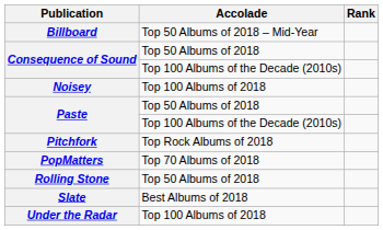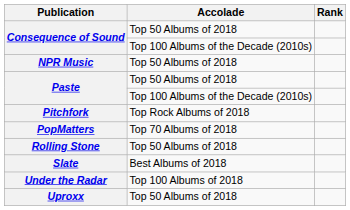- row: Billboard | Top 50 Albums of 2018 – Mid-Year
- row: Noisey | Top 100 Albums of 2018
+ row: NPR Music | Top 50 Albums of 2018
+ row: Uproxx | Top 50 Albums of 2018
